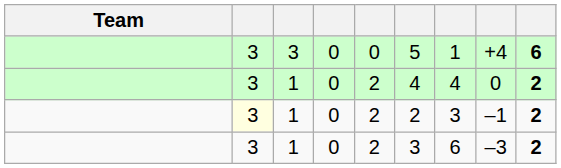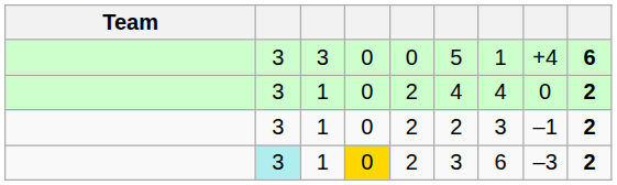row 4 | column 2: lightyellow background -> no background
row 5 | column 2: no background -> paleturquoise background
row 5 | column 4: no background -> gold background
